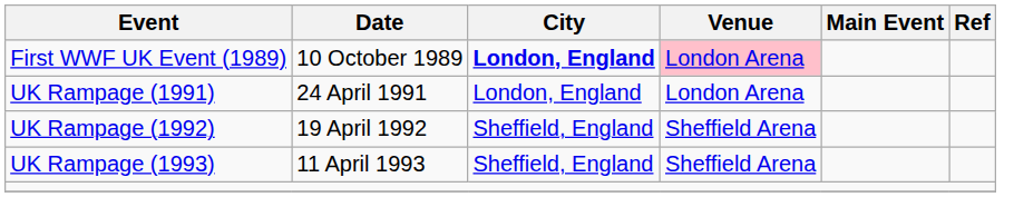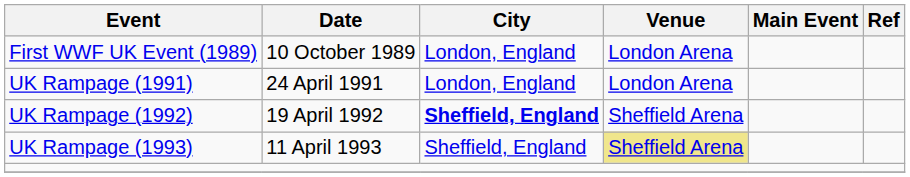First WWF UK Event (1989) | City: bold -> normal
First WWF UK Event (1989) | Venue: pink background -> no background
UK Rampage (1992) | City: normal -> bold
UK Rampage (1993) | Venue: no background -> khaki background
